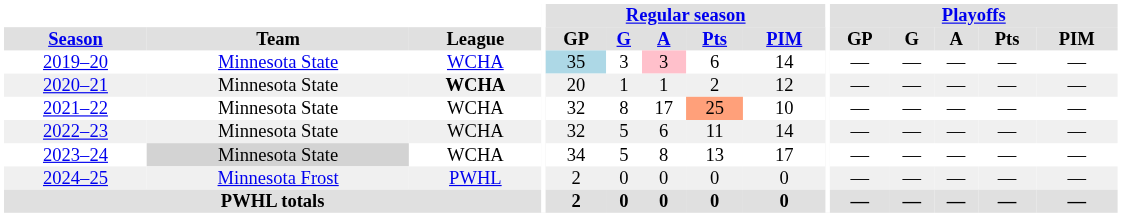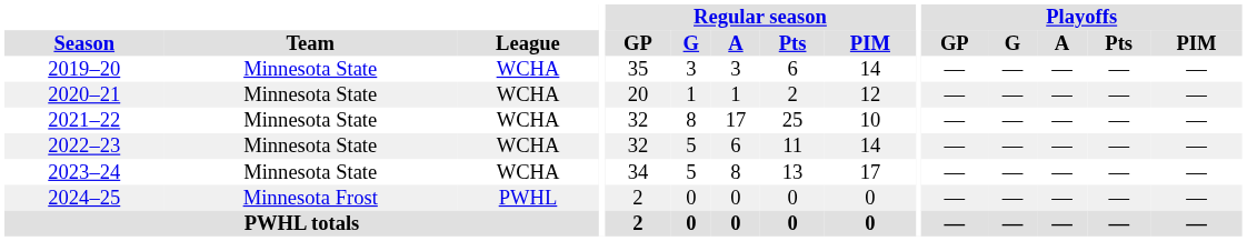2019–20 | Regular season / GP: lightblue background -> no background
2019–20 | Regular season / A: pink background -> no background
2020–21 | League: bold -> normal
2021–22 | Regular season / Pts: lightsalmon background -> no background
2023–24 | Team: lightgrey background -> no background
